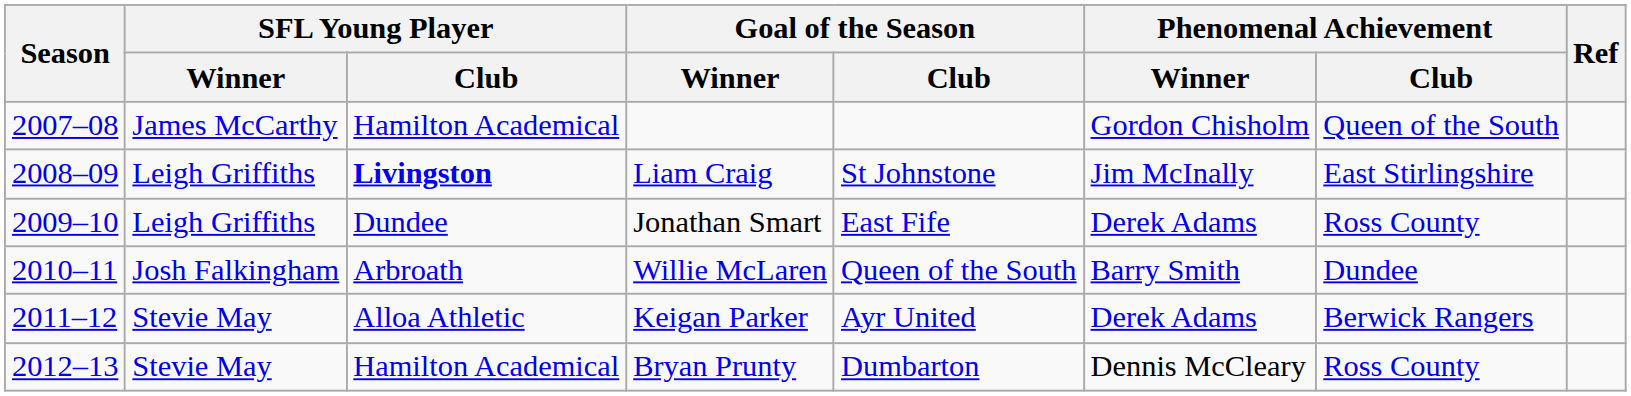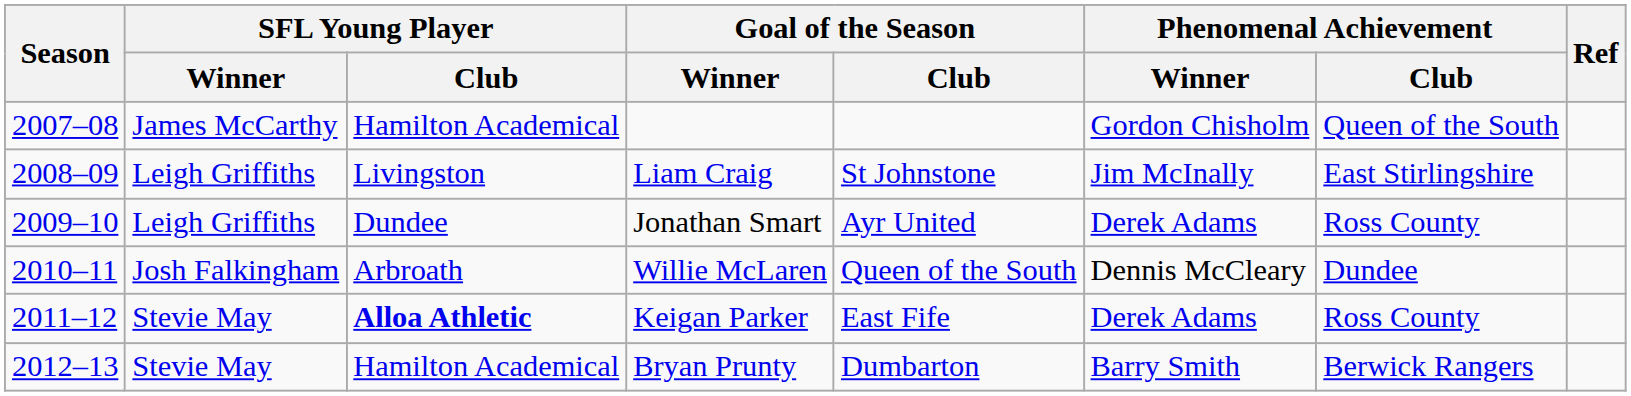Liam Craig | SFL Young Player / Club: bold -> normal
Jonathan Smart | Goal of the Season / Club: East Fife -> Ayr United
Willie McLaren | Phenomenal Achievement / Winner: Barry Smith -> Dennis McCleary
Keigan Parker | SFL Young Player / Club: normal -> bold
Keigan Parker | Goal of the Season / Club: Ayr United -> East Fife
Keigan Parker | Phenomenal Achievement / Club: Berwick Rangers -> Ross County
Bryan Prunty | Phenomenal Achievement / Winner: Dennis McCleary -> Barry Smith
Bryan Prunty | Phenomenal Achievement / Club: Ross County -> Berwick Rangers
